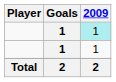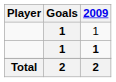row 2 | 2009: paleturquoise background -> no background
row 3 | 2009: normal -> bold
